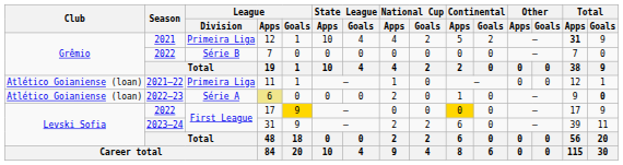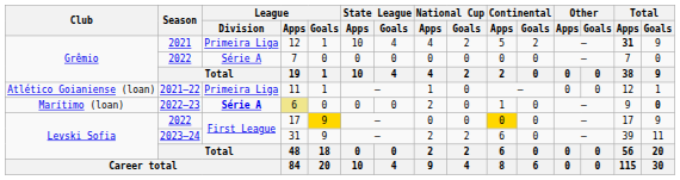row 4 | League / Division: Série B -> Série A
row 7 | Club: Atlético Goianiense (loan) -> Marítimo (loan)
row 7 | League / Division: normal -> bold
